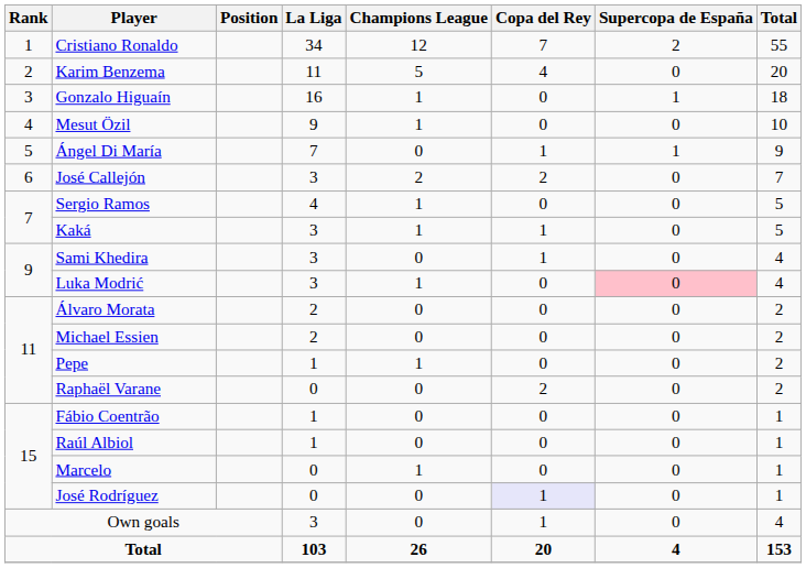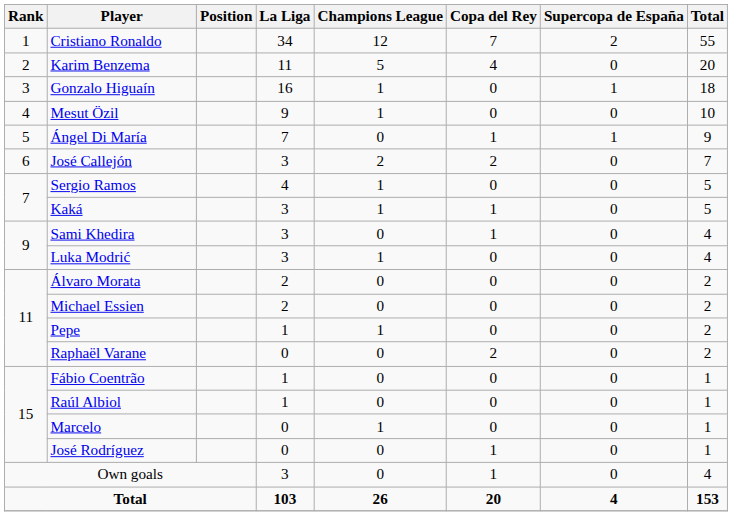Luka Modrić | Supercopa de España: pink background -> no background
José Rodríguez | Copa del Rey: lavender background -> no background
